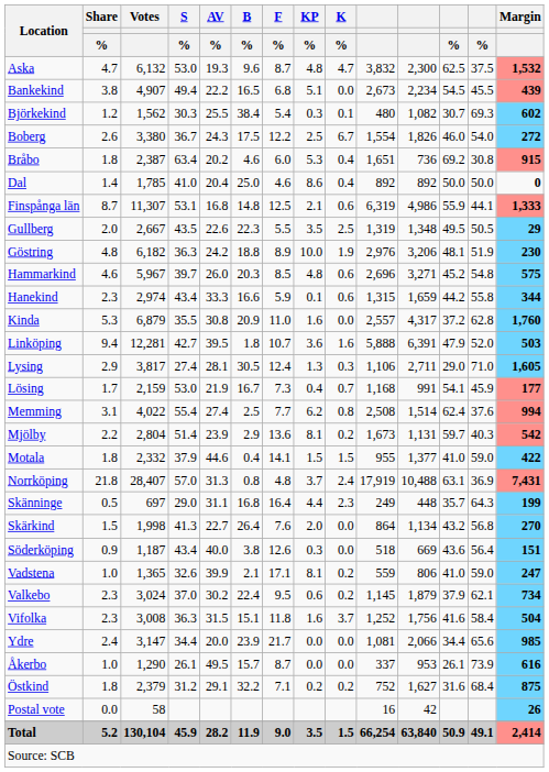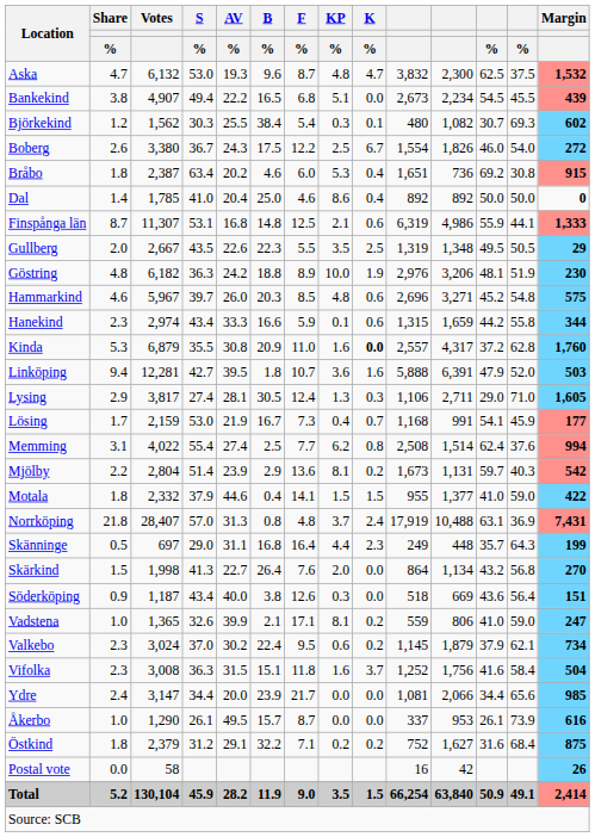Kinda | K / %: normal -> bold
